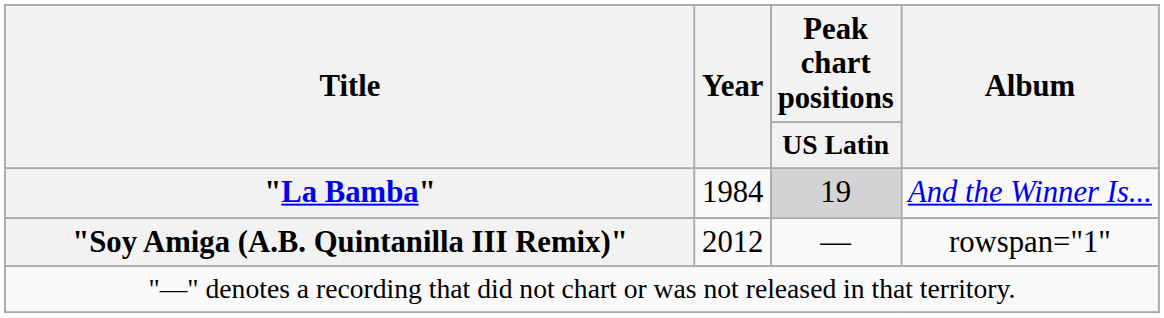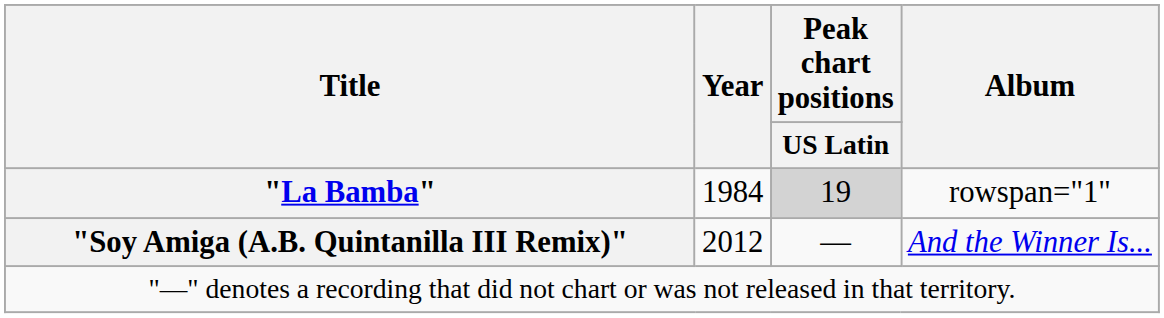"La Bamba" | Album: And the Winner Is... -> rowspan="1"
"Soy Amiga (A.B. Quintanilla III Remix)" | Album: rowspan="1" -> And the Winner Is...
